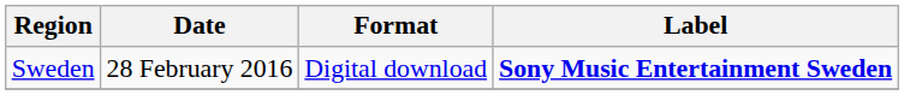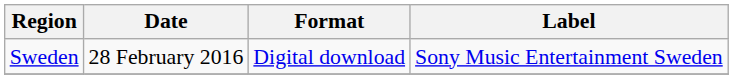Sweden | Label: bold -> normal
